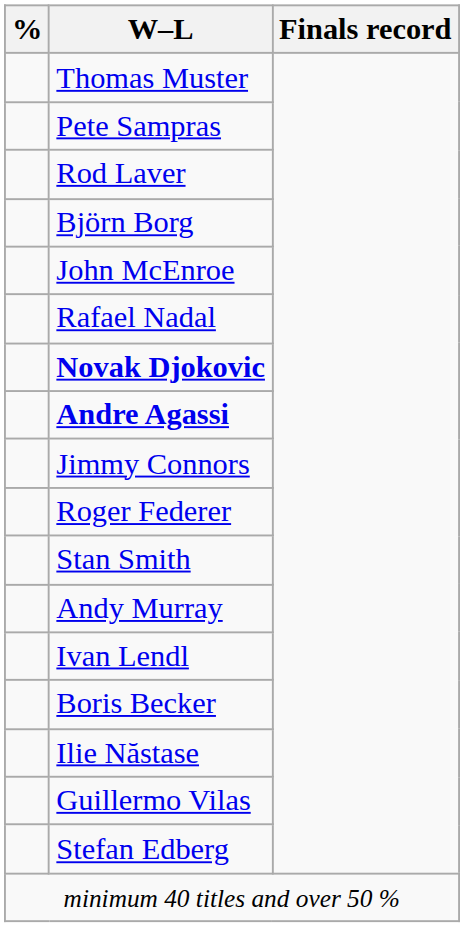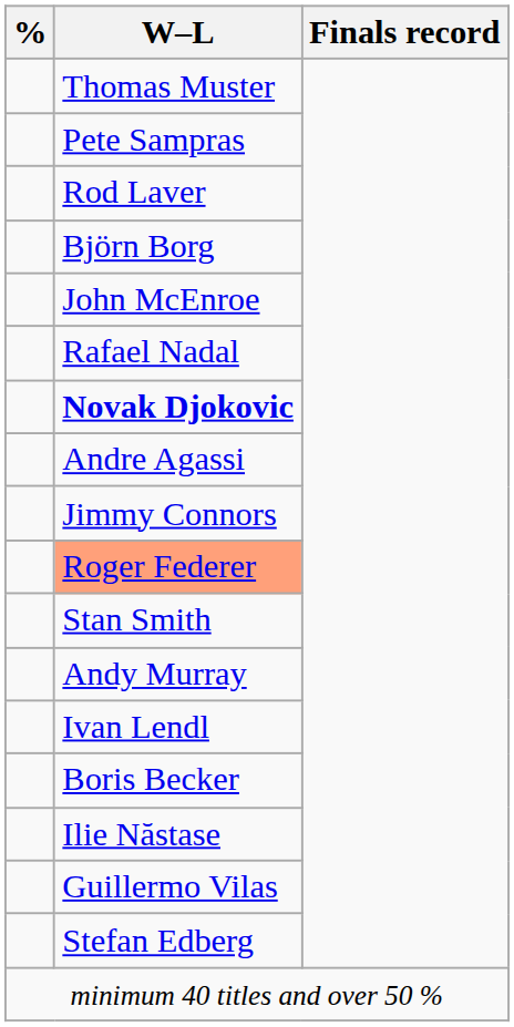Andre Agassi | W–L: bold -> normal
Roger Federer | W–L: no background -> lightsalmon background
